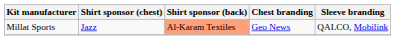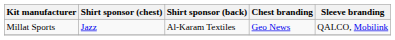Millat Sports | Shirt sponsor (back): lightsalmon background -> no background
